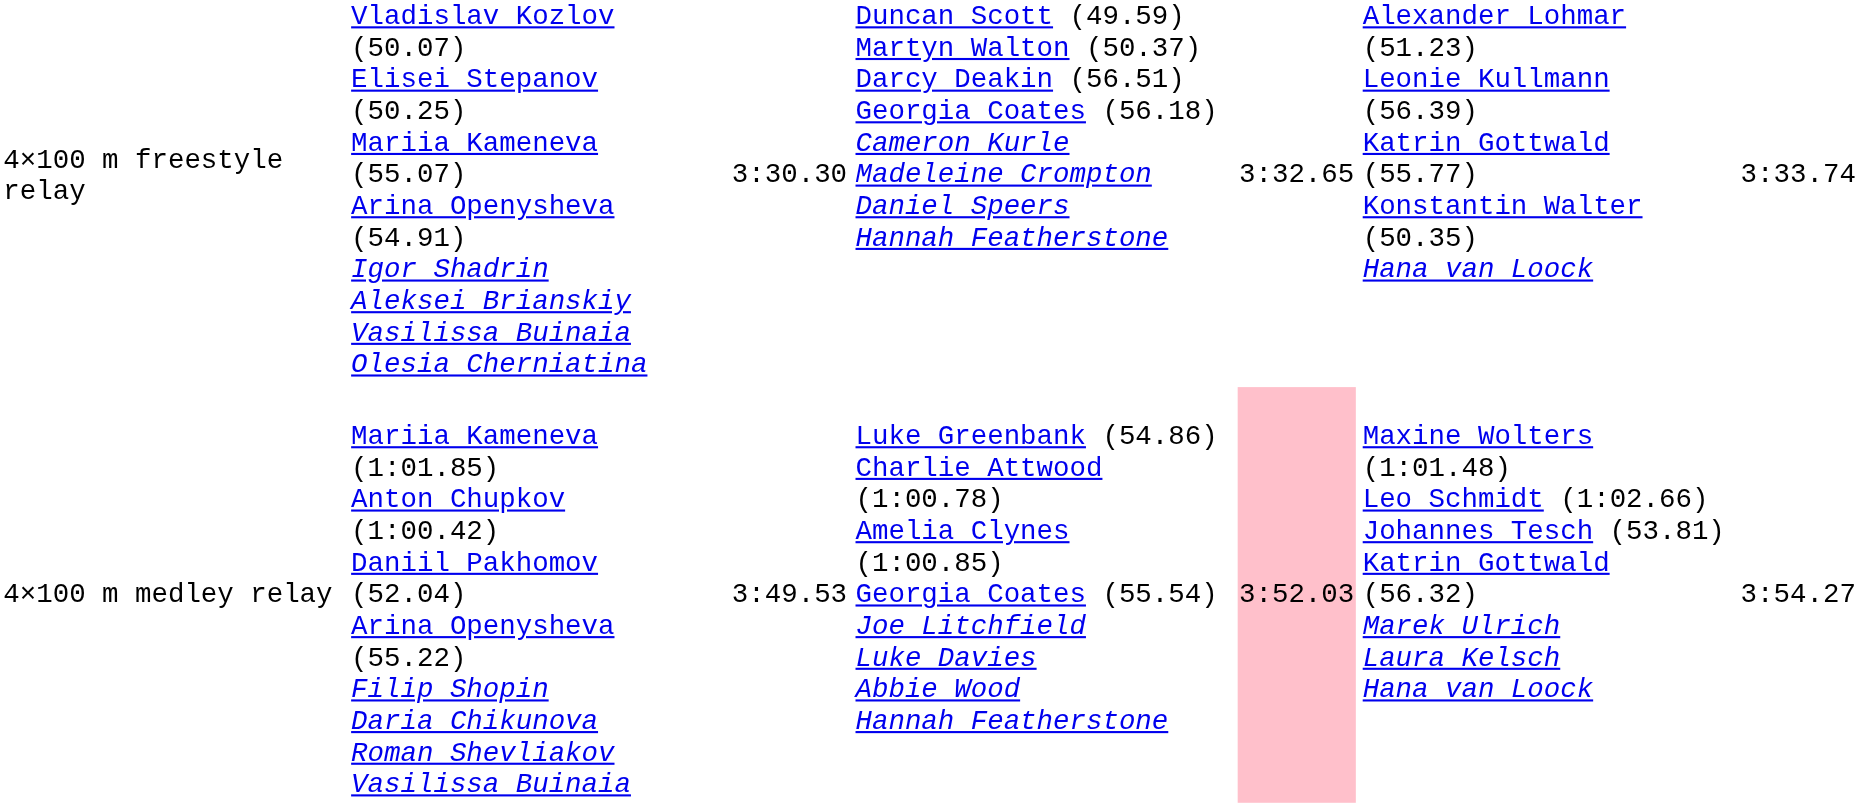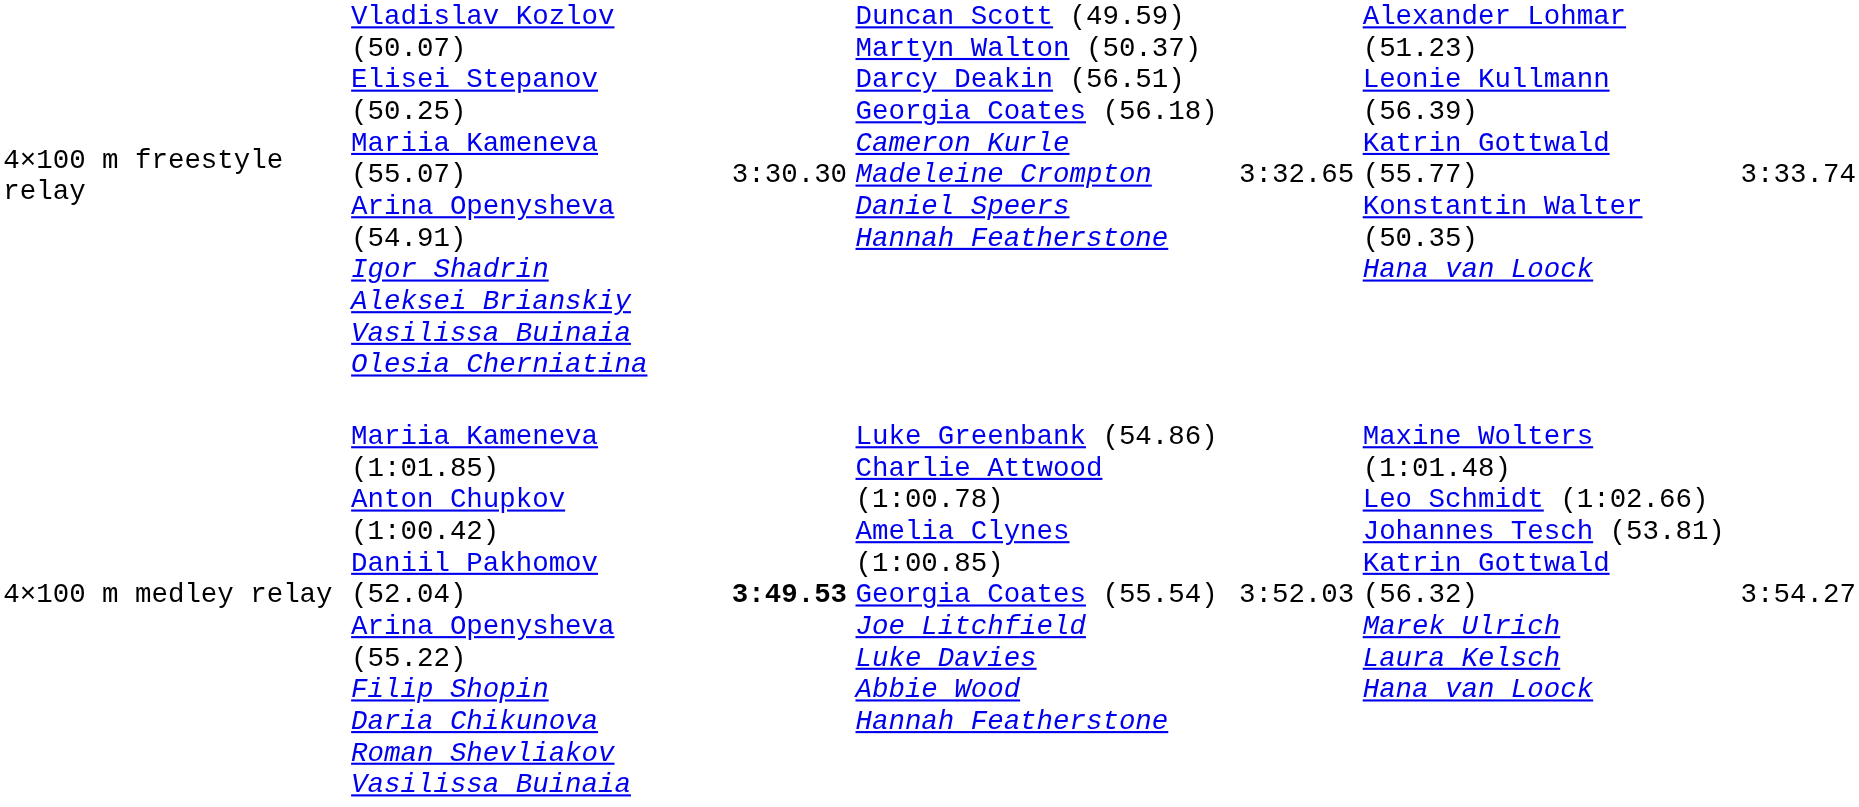4×100 m medley relay | column 3: normal -> bold
4×100 m medley relay | column 5: pink background -> no background
